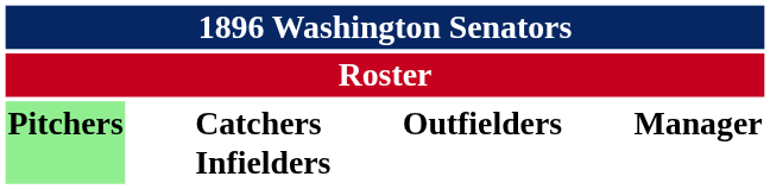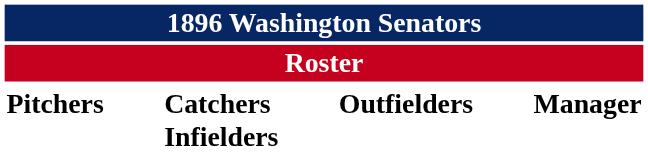Pitchers | column 1: lightgreen background -> no background
